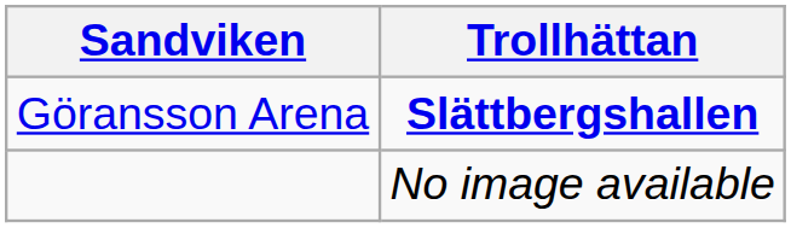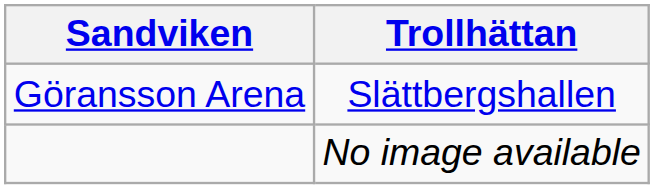Göransson Arena | Trollhättan: bold -> normal
